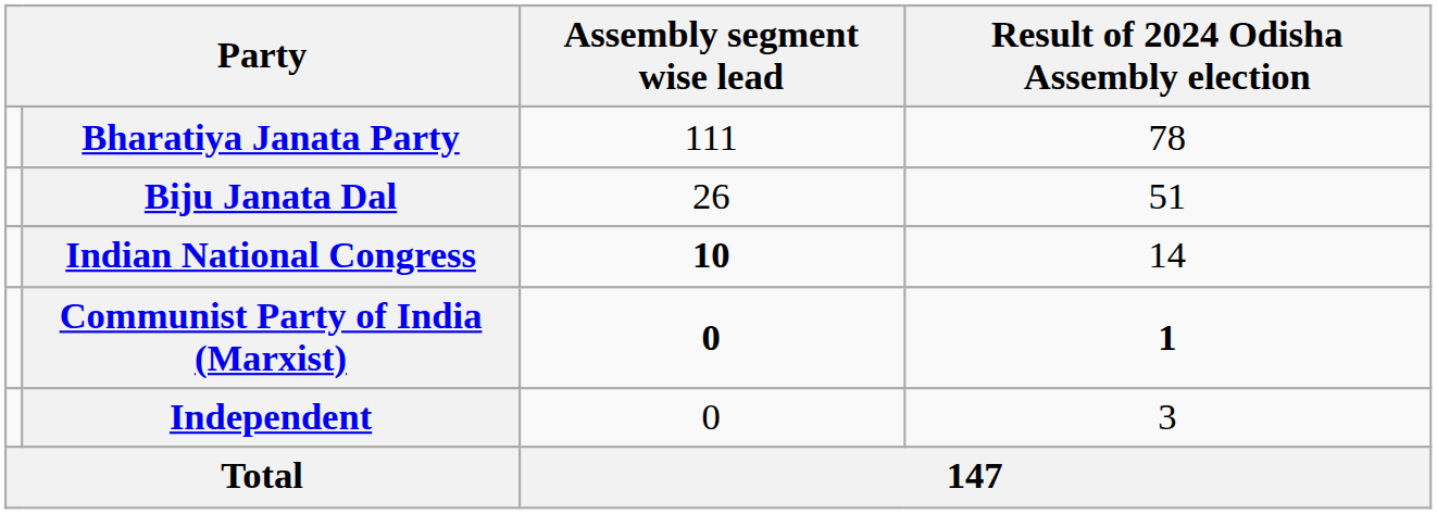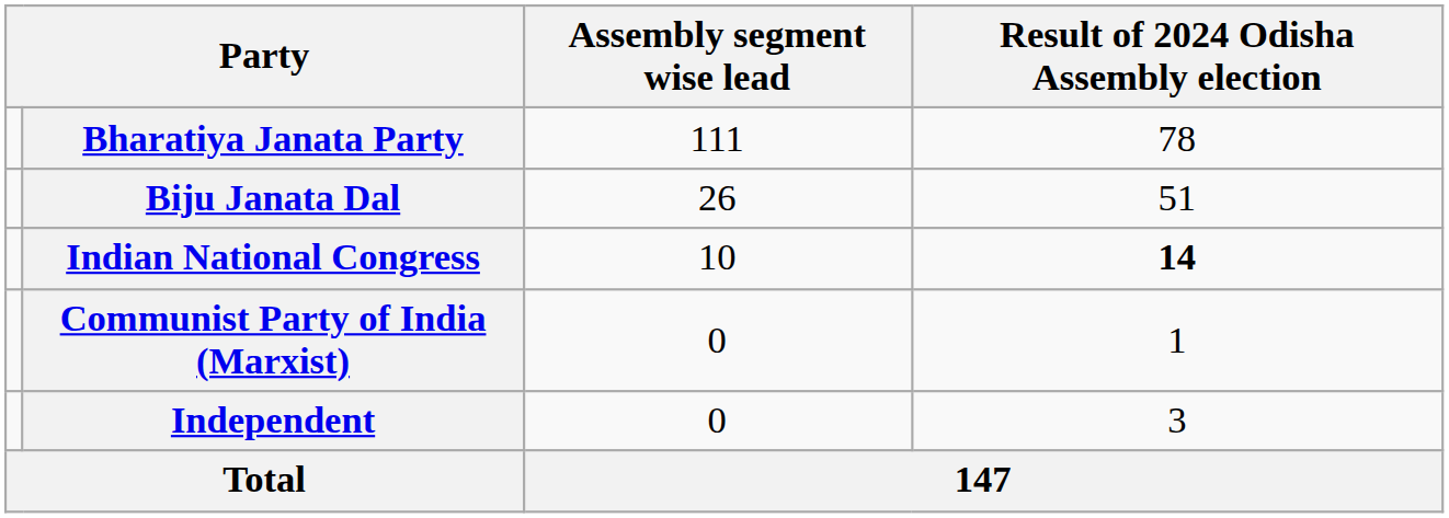Indian National Congress | Assembly segment wise lead: bold -> normal
Indian National Congress | Result of 2024 Odisha Assembly election: normal -> bold
Communist Party of India (Marxist) | Assembly segment wise lead: bold -> normal
Communist Party of India (Marxist) | Result of 2024 Odisha Assembly election: bold -> normal
